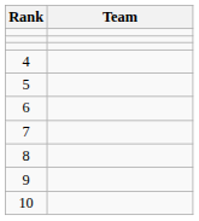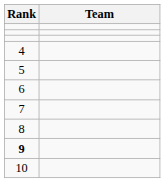row 10 | Rank: normal -> bold
